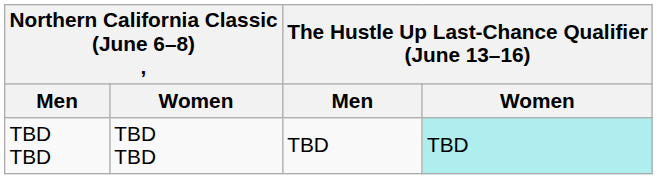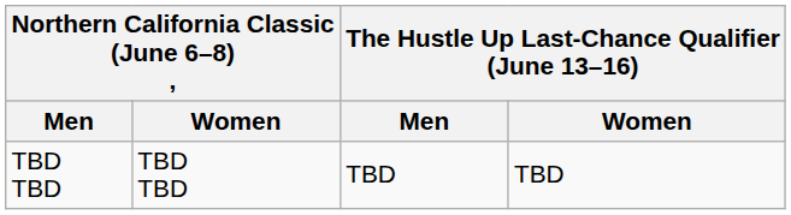row 3 | The Hustle Up Last-Chance Qualifier (June 13–16) / Women: paleturquoise background -> no background
